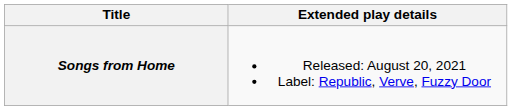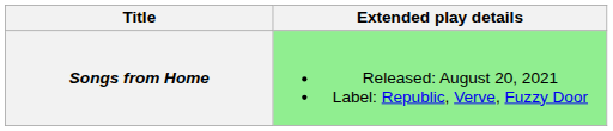Songs from Home | Extended play details: no background -> lightgreen background
